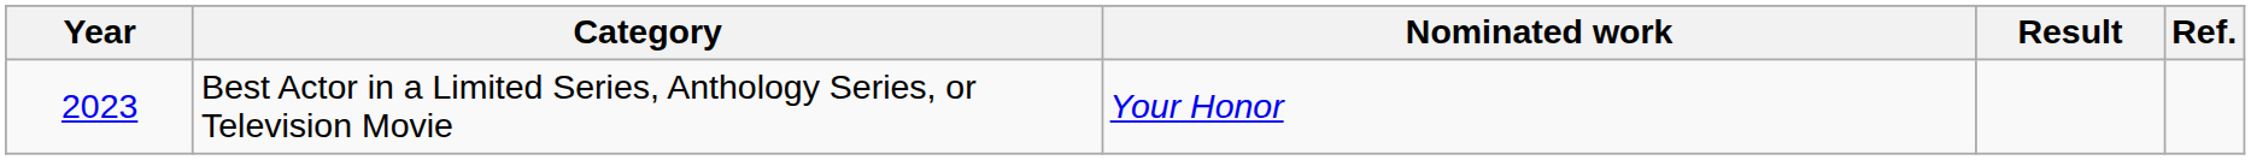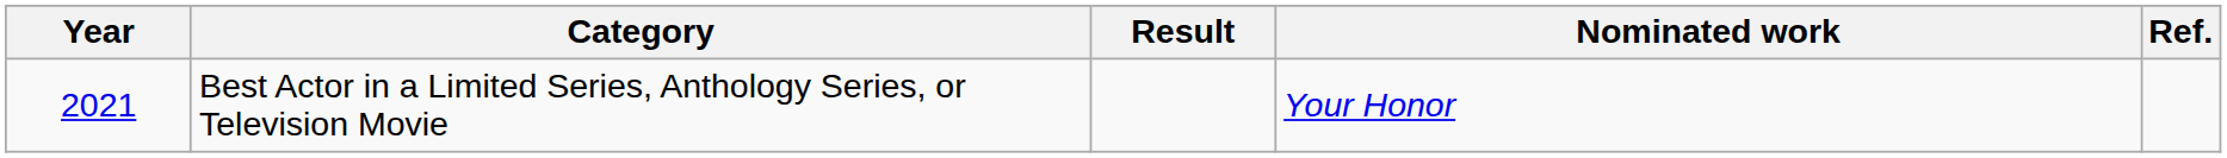columns swapped: Nominated work <-> Result
row 2 | Year: 2023 -> 2021
